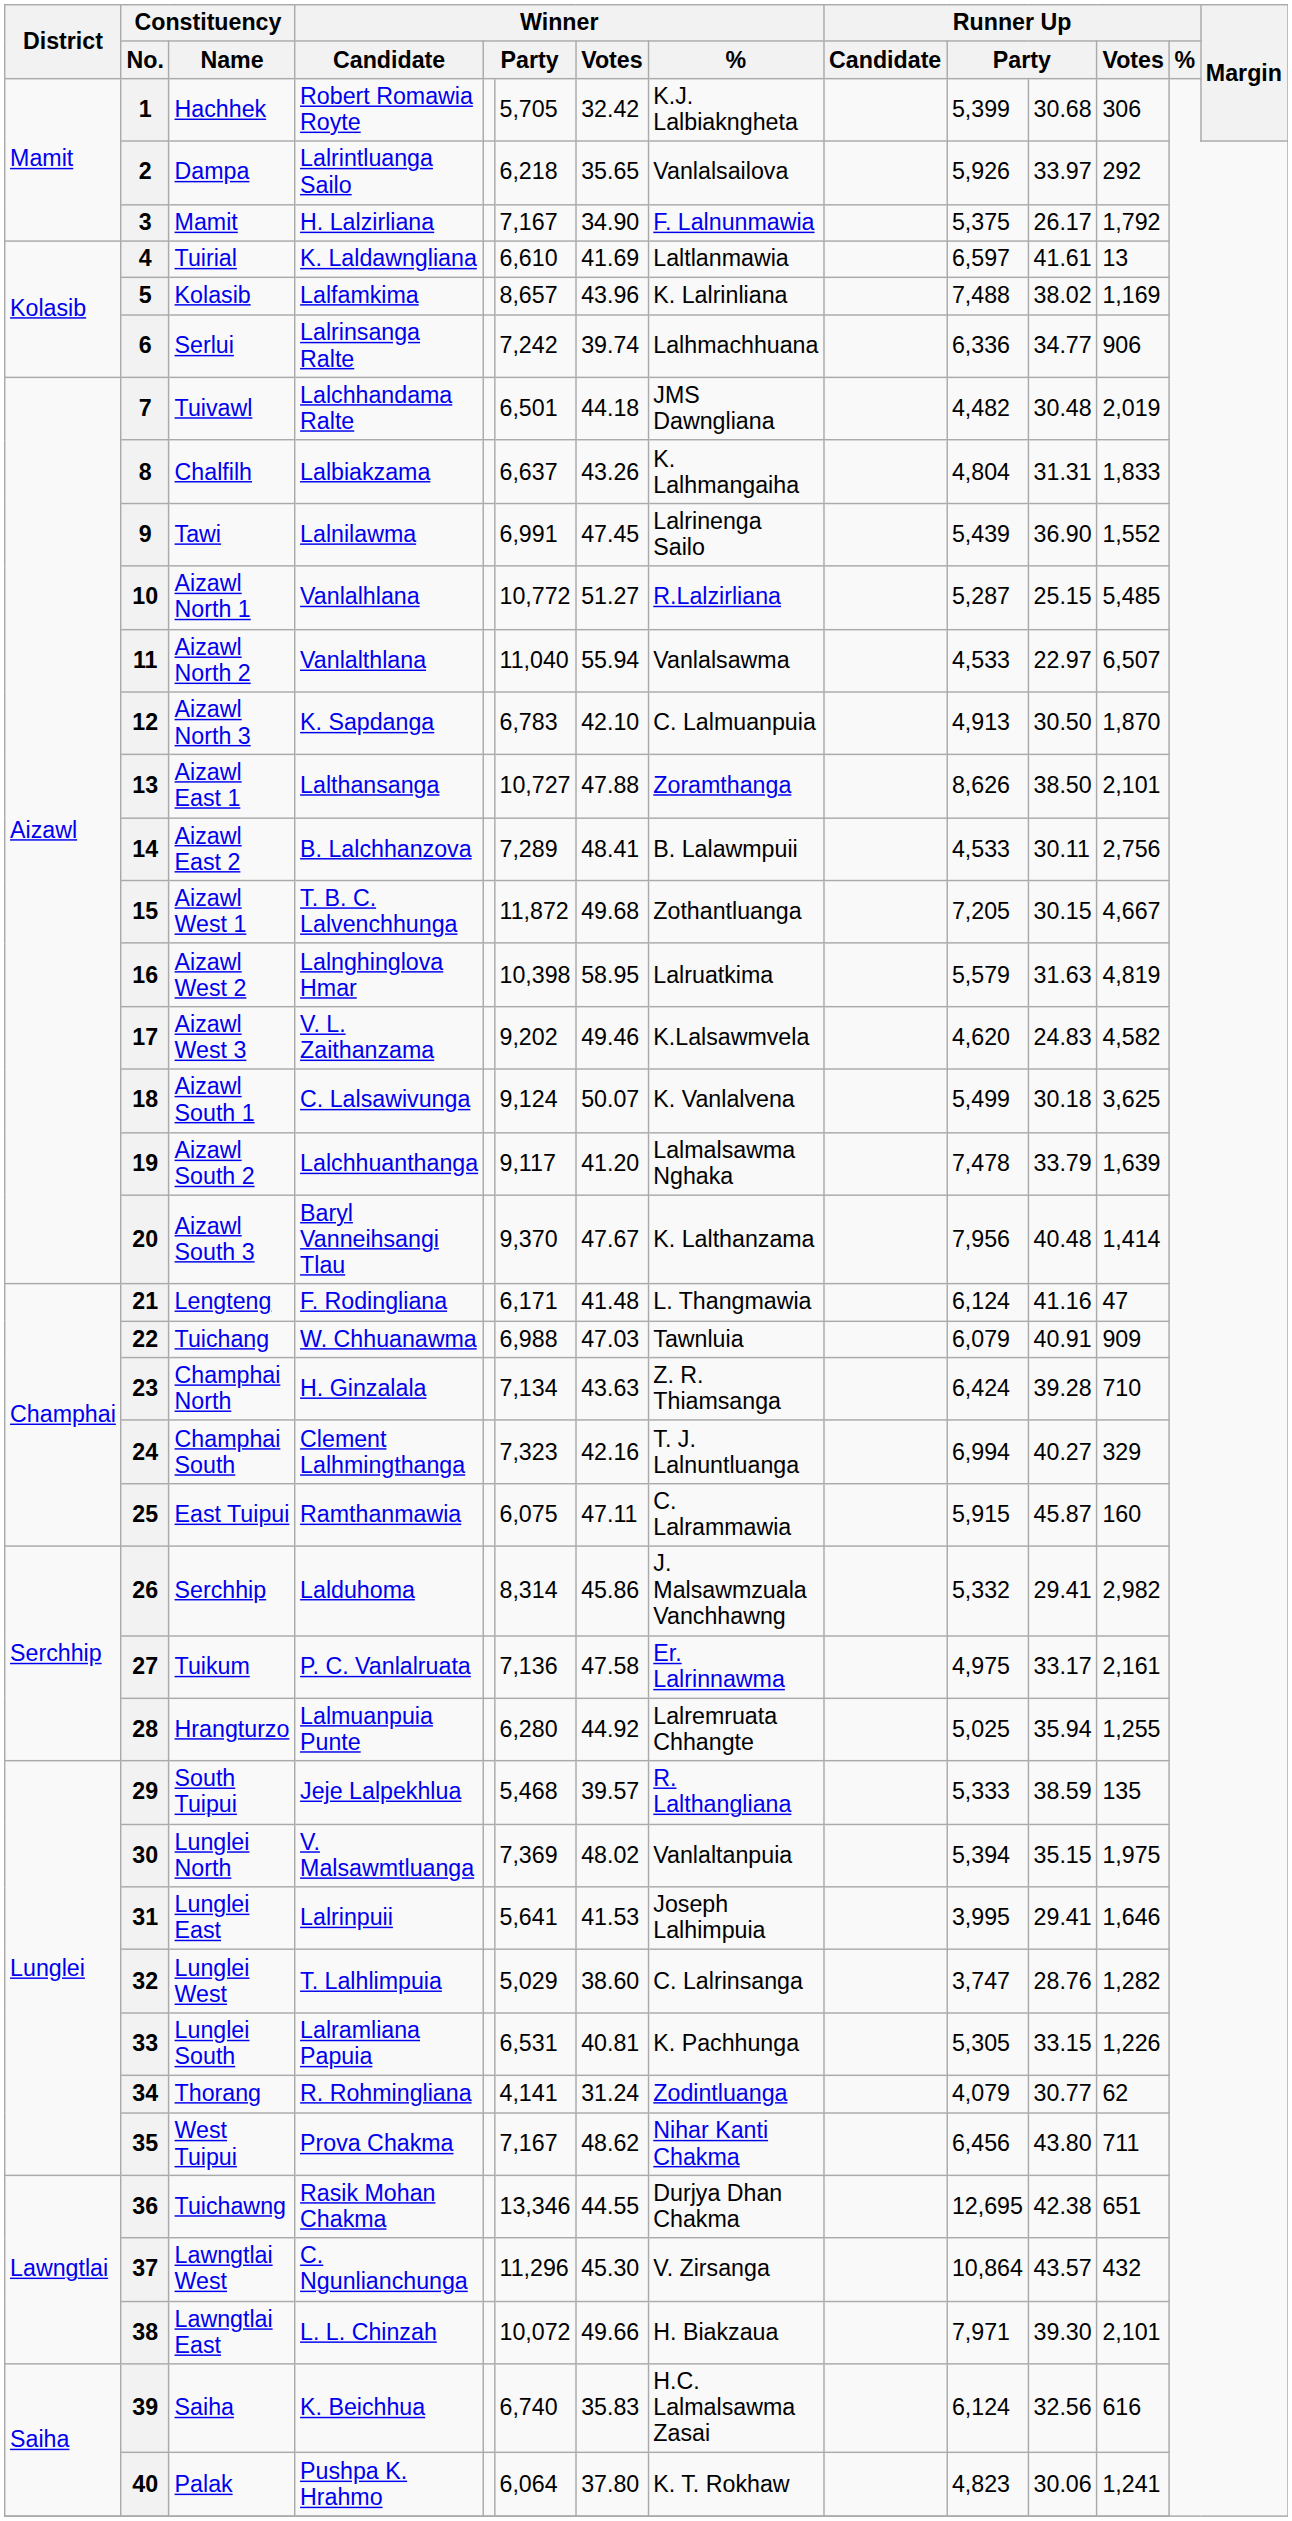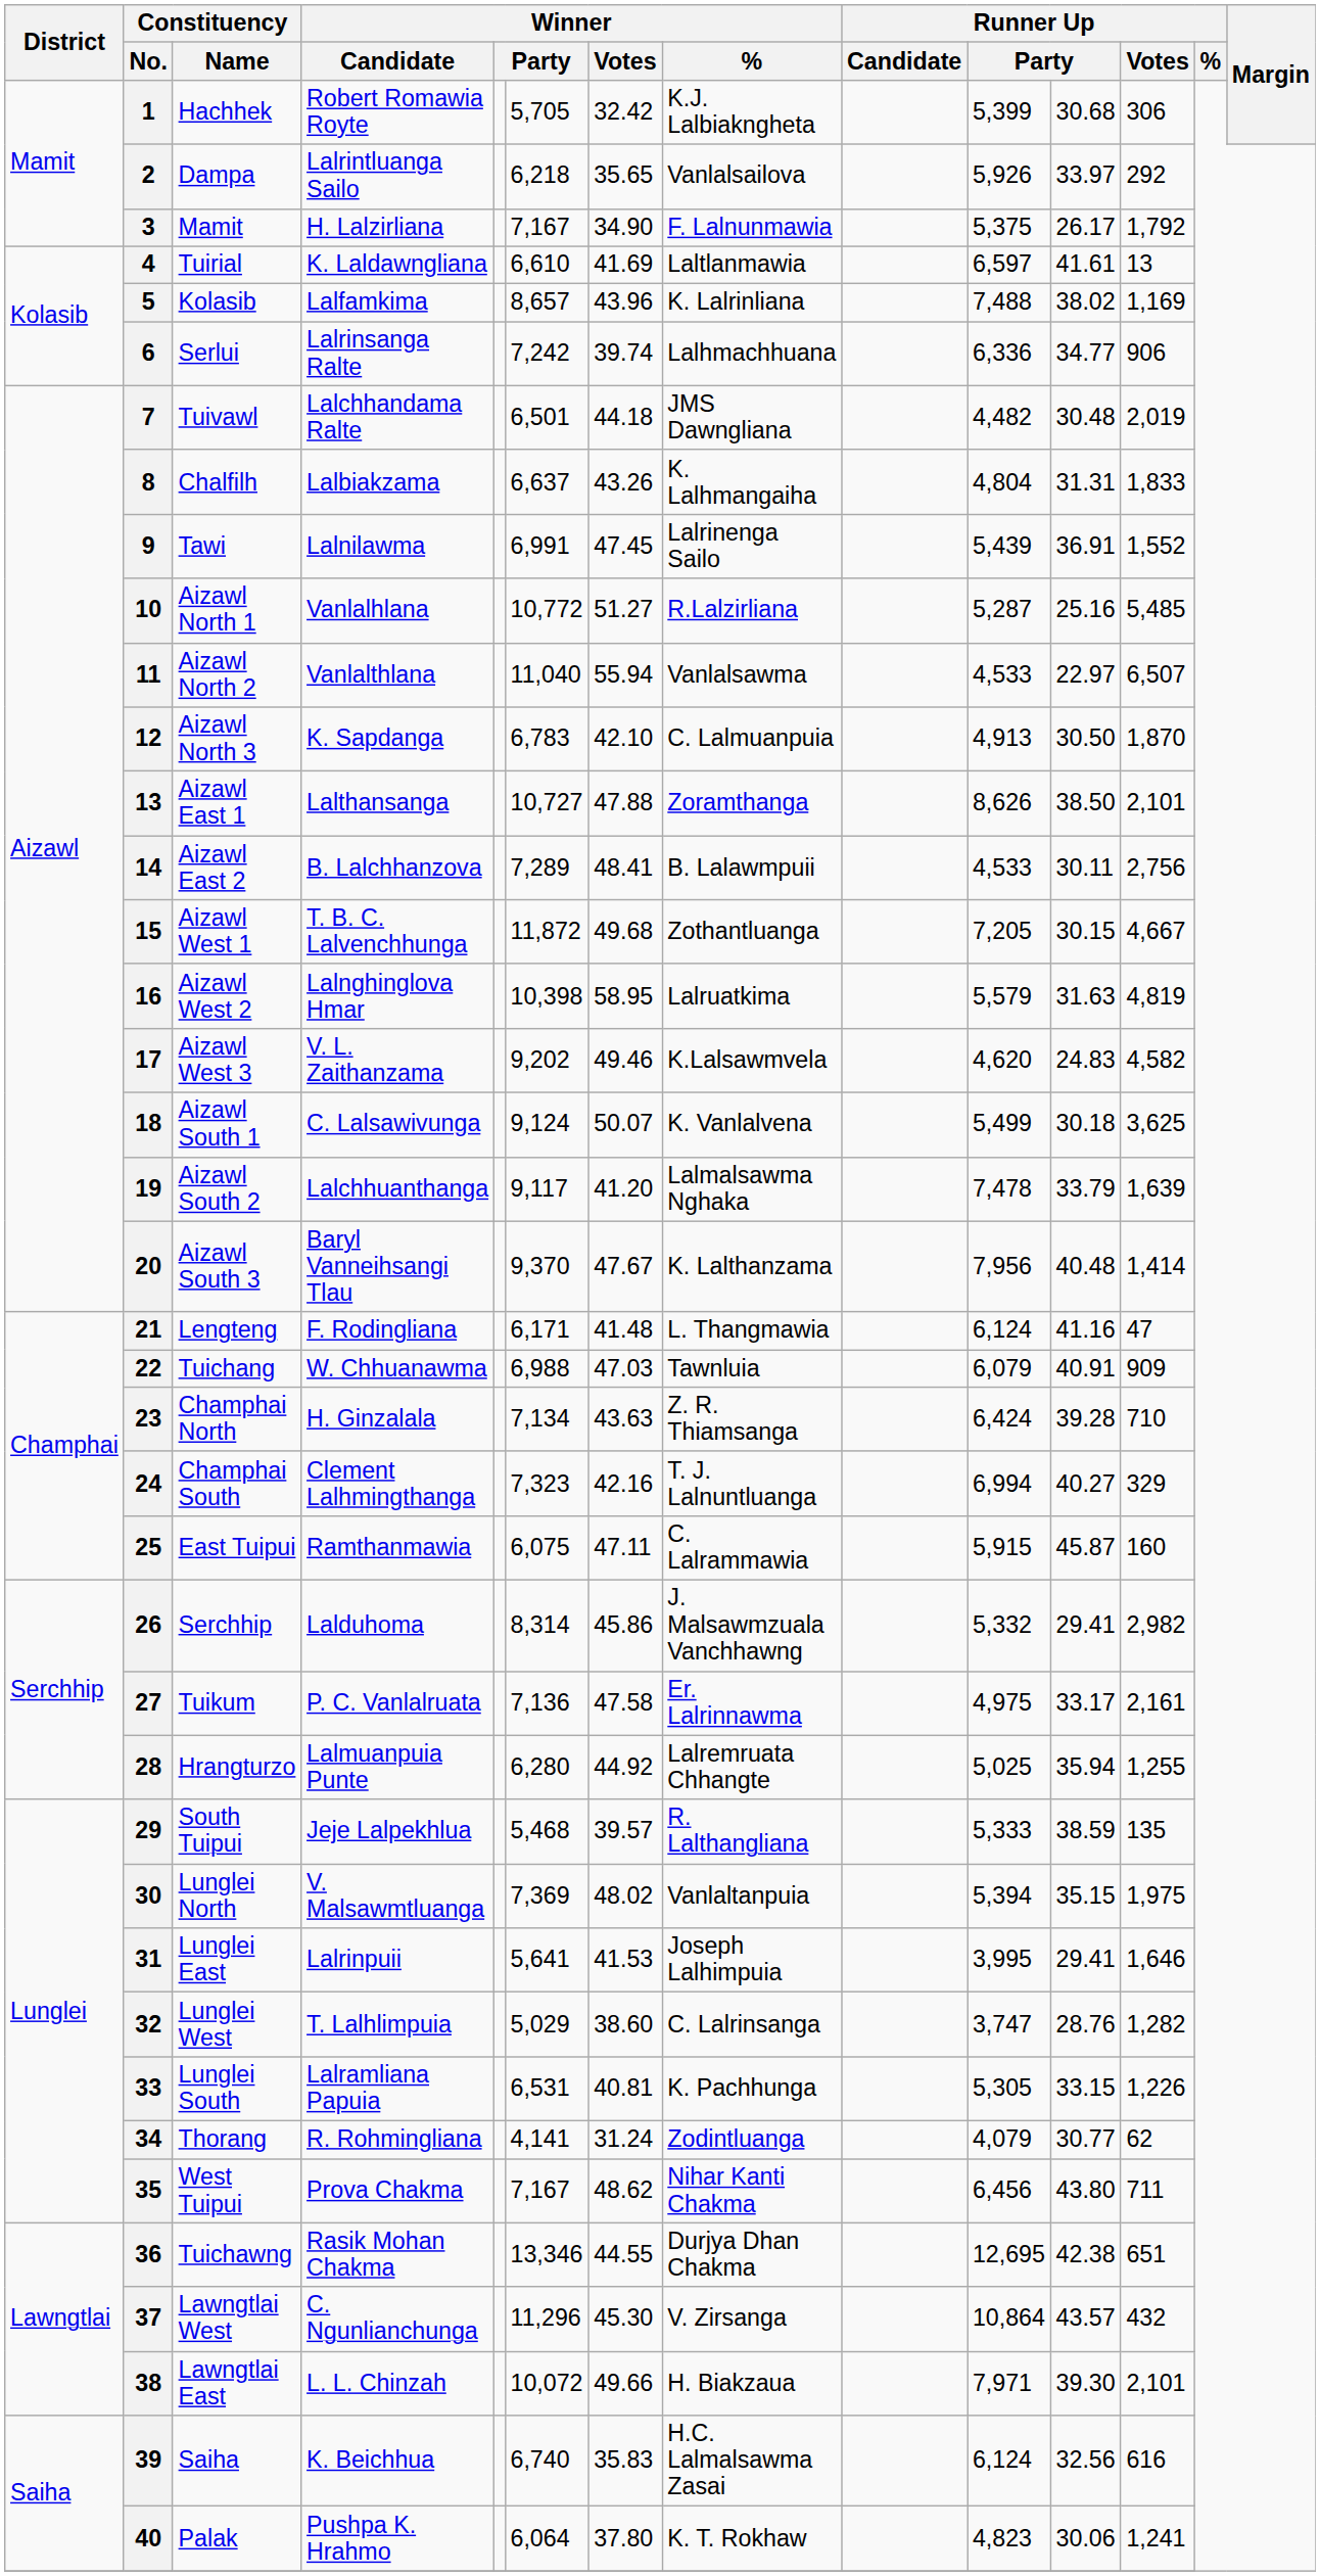9 | column 11: 36.90 -> 36.91
10 | column 11: 25.15 -> 25.16
